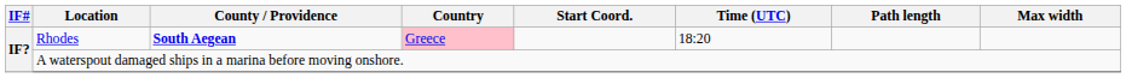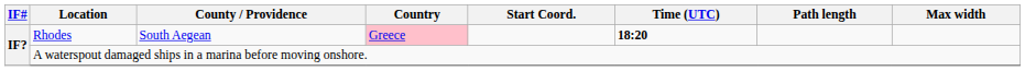Rhodes | County / Providence: bold -> normal
Rhodes | Time (UTC): normal -> bold
